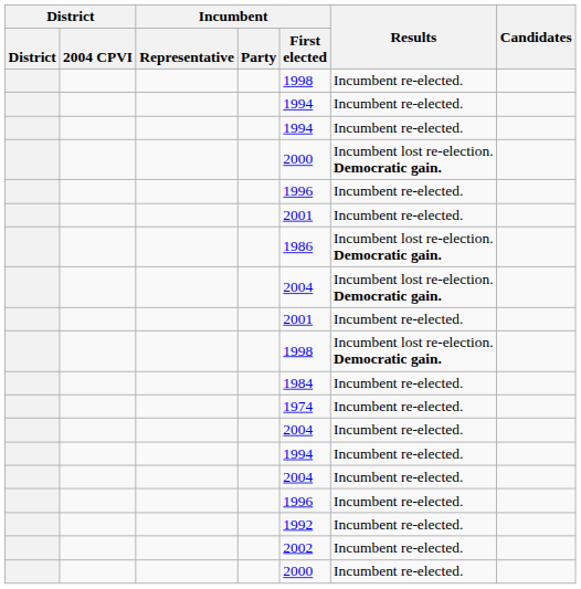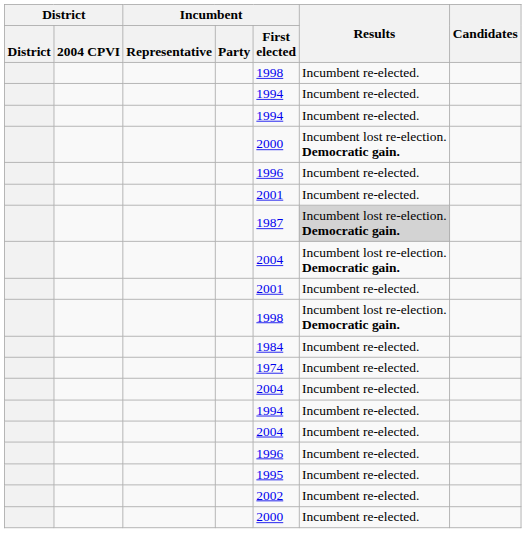row 9 | Incumbent / First elected: 1986 -> 1987
row 9 | Results: no background -> lightgrey background
row 19 | Incumbent / First elected: 1992 -> 1995
